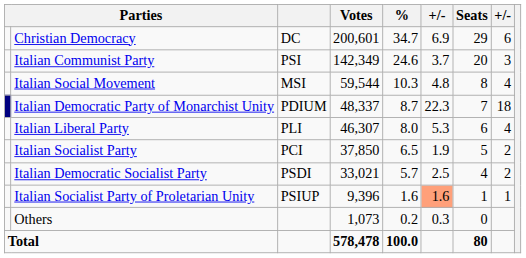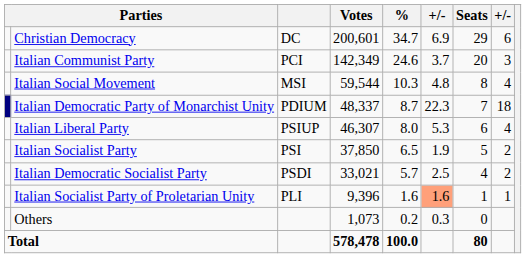Italian Communist Party | column 3: PSI -> PCI
Italian Liberal Party | column 3: PLI -> PSIUP
Italian Socialist Party | column 3: PCI -> PSI
Italian Socialist Party of Proletarian Unity | column 3: PSIUP -> PLI
